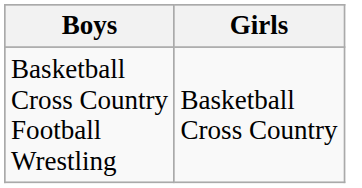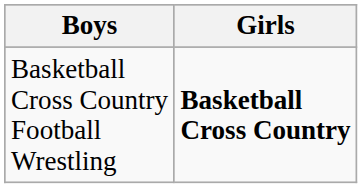Basketball Cross Country Football Wrestling | Girls: normal -> bold
